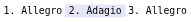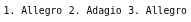1. Allegro | column 2: lavender background -> no background
